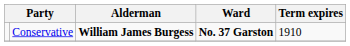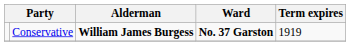Conservative | Term expires: 1910 -> 1919
